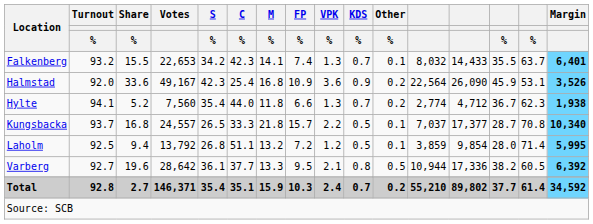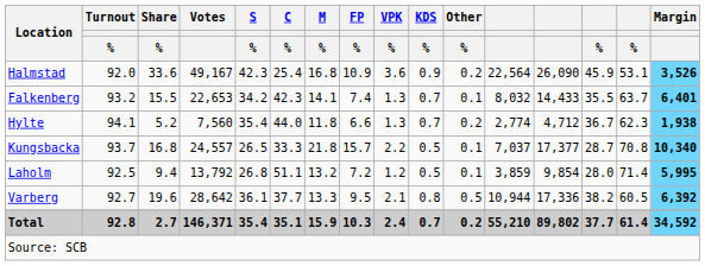rows swapped: Falkenberg <-> Halmstad
